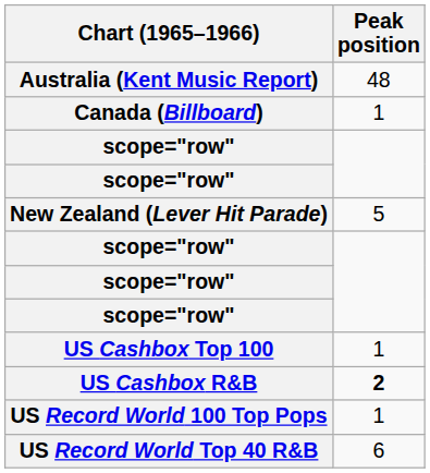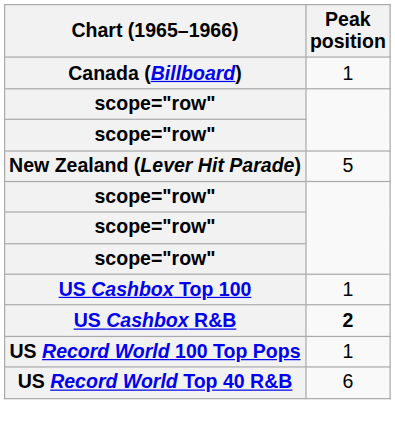- row: Australia (Kent Music Report) | 48
